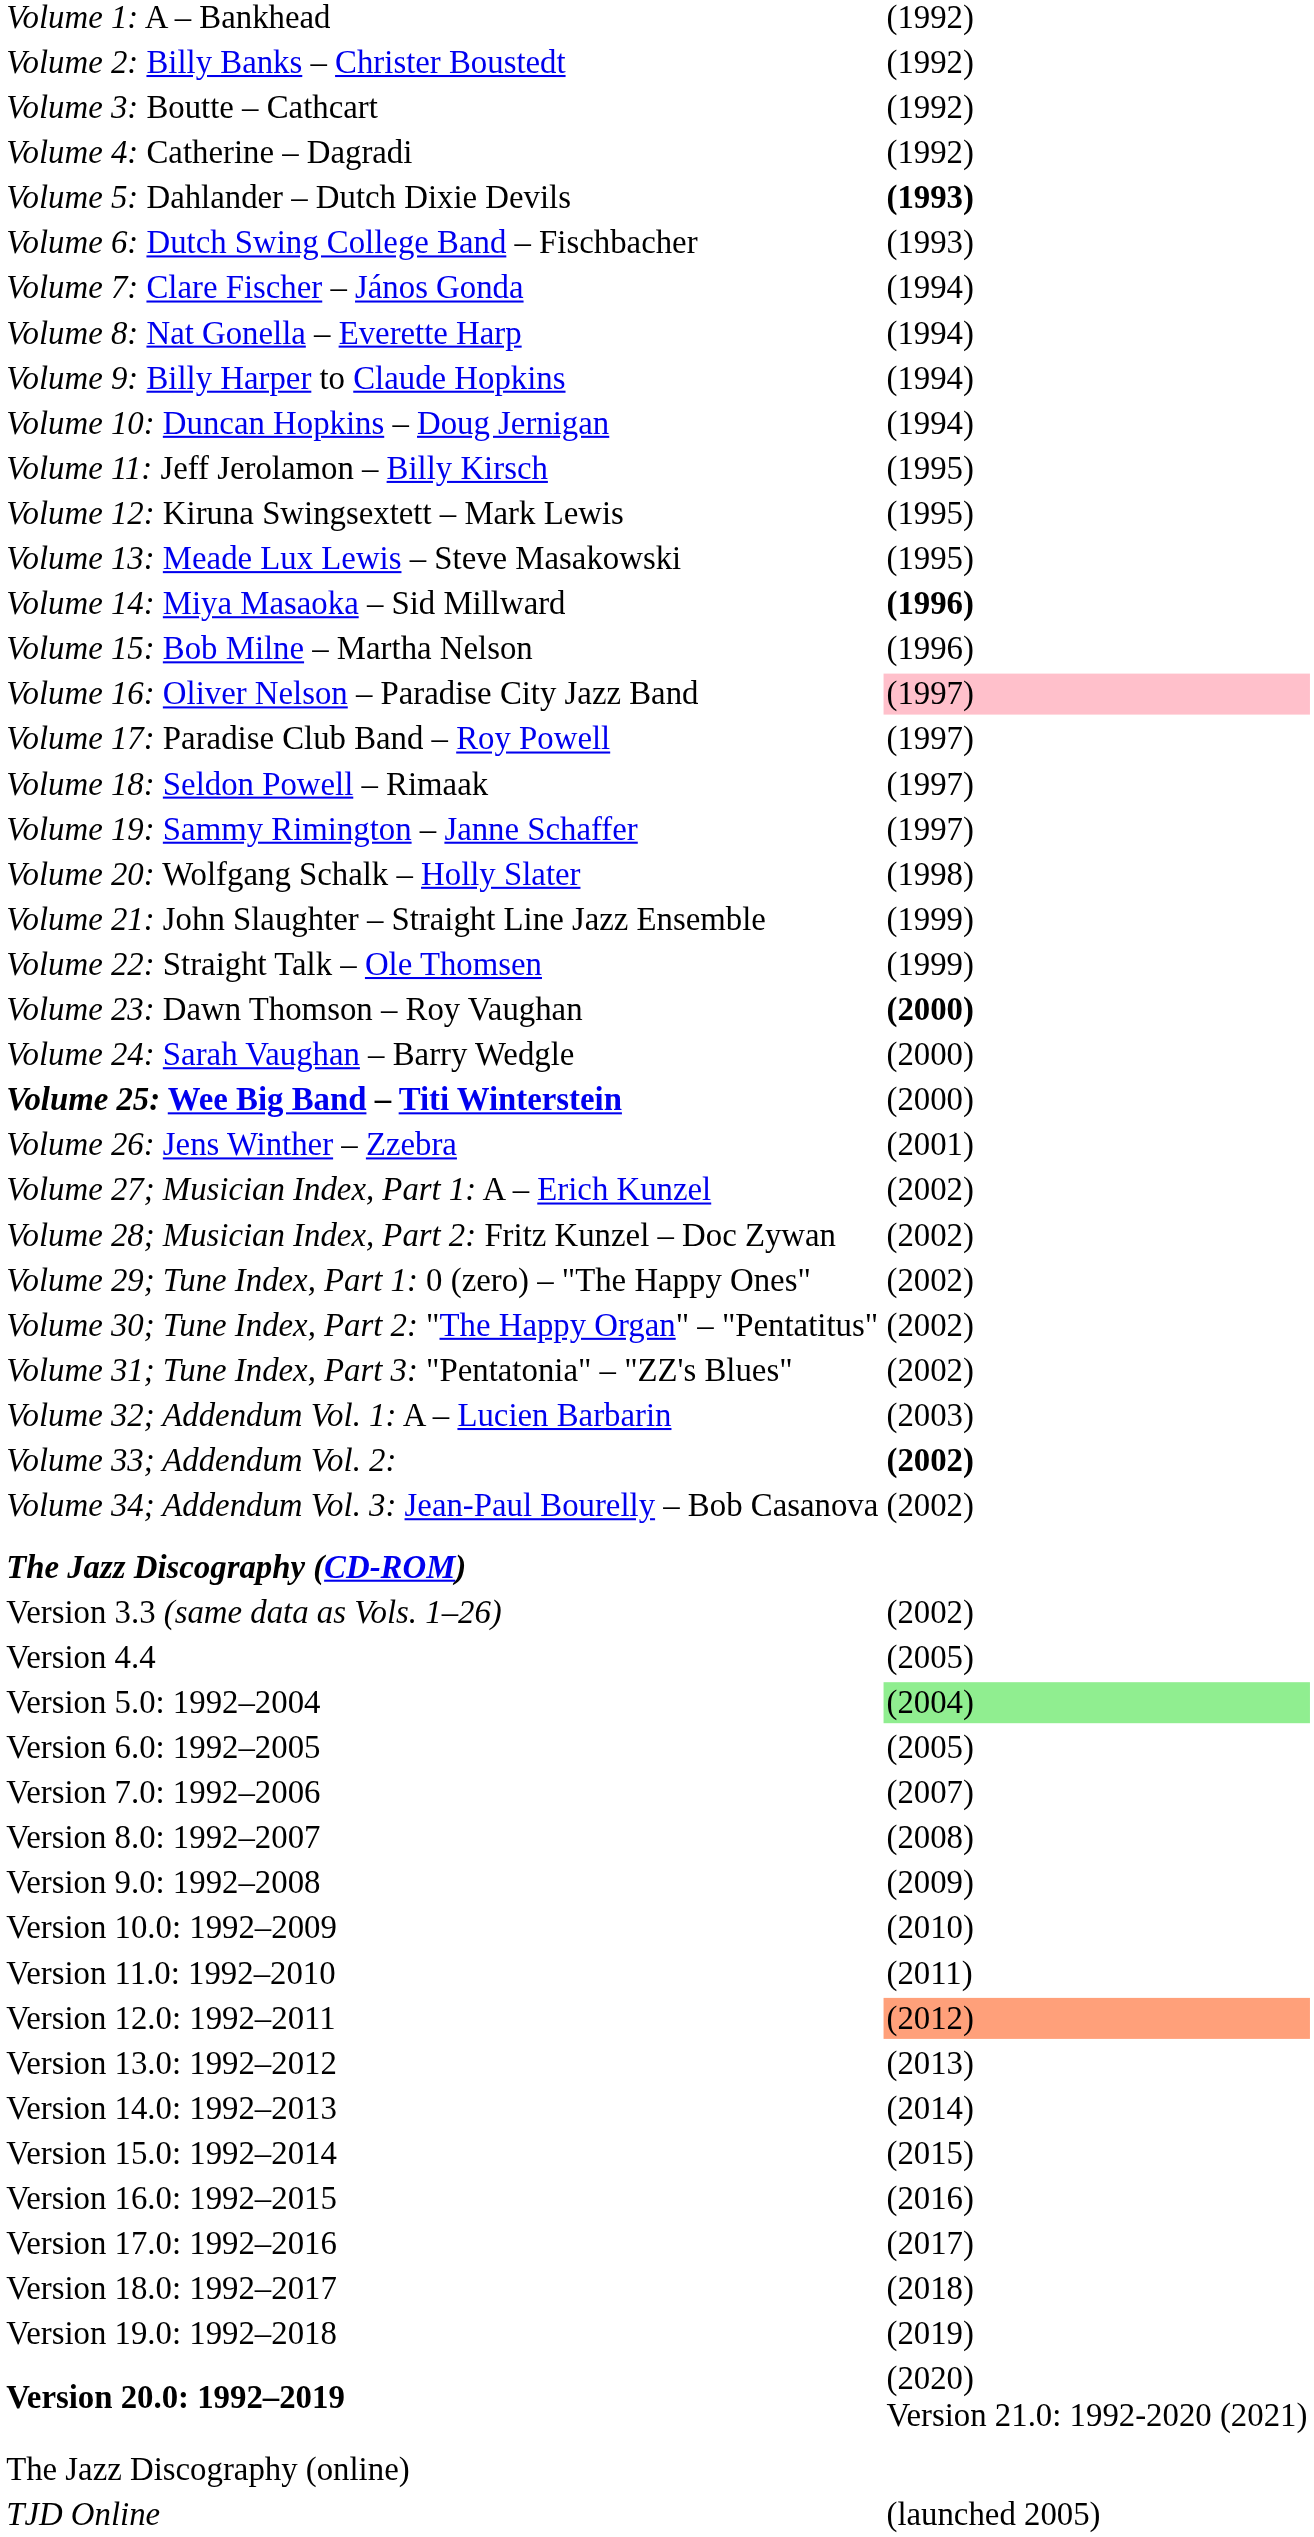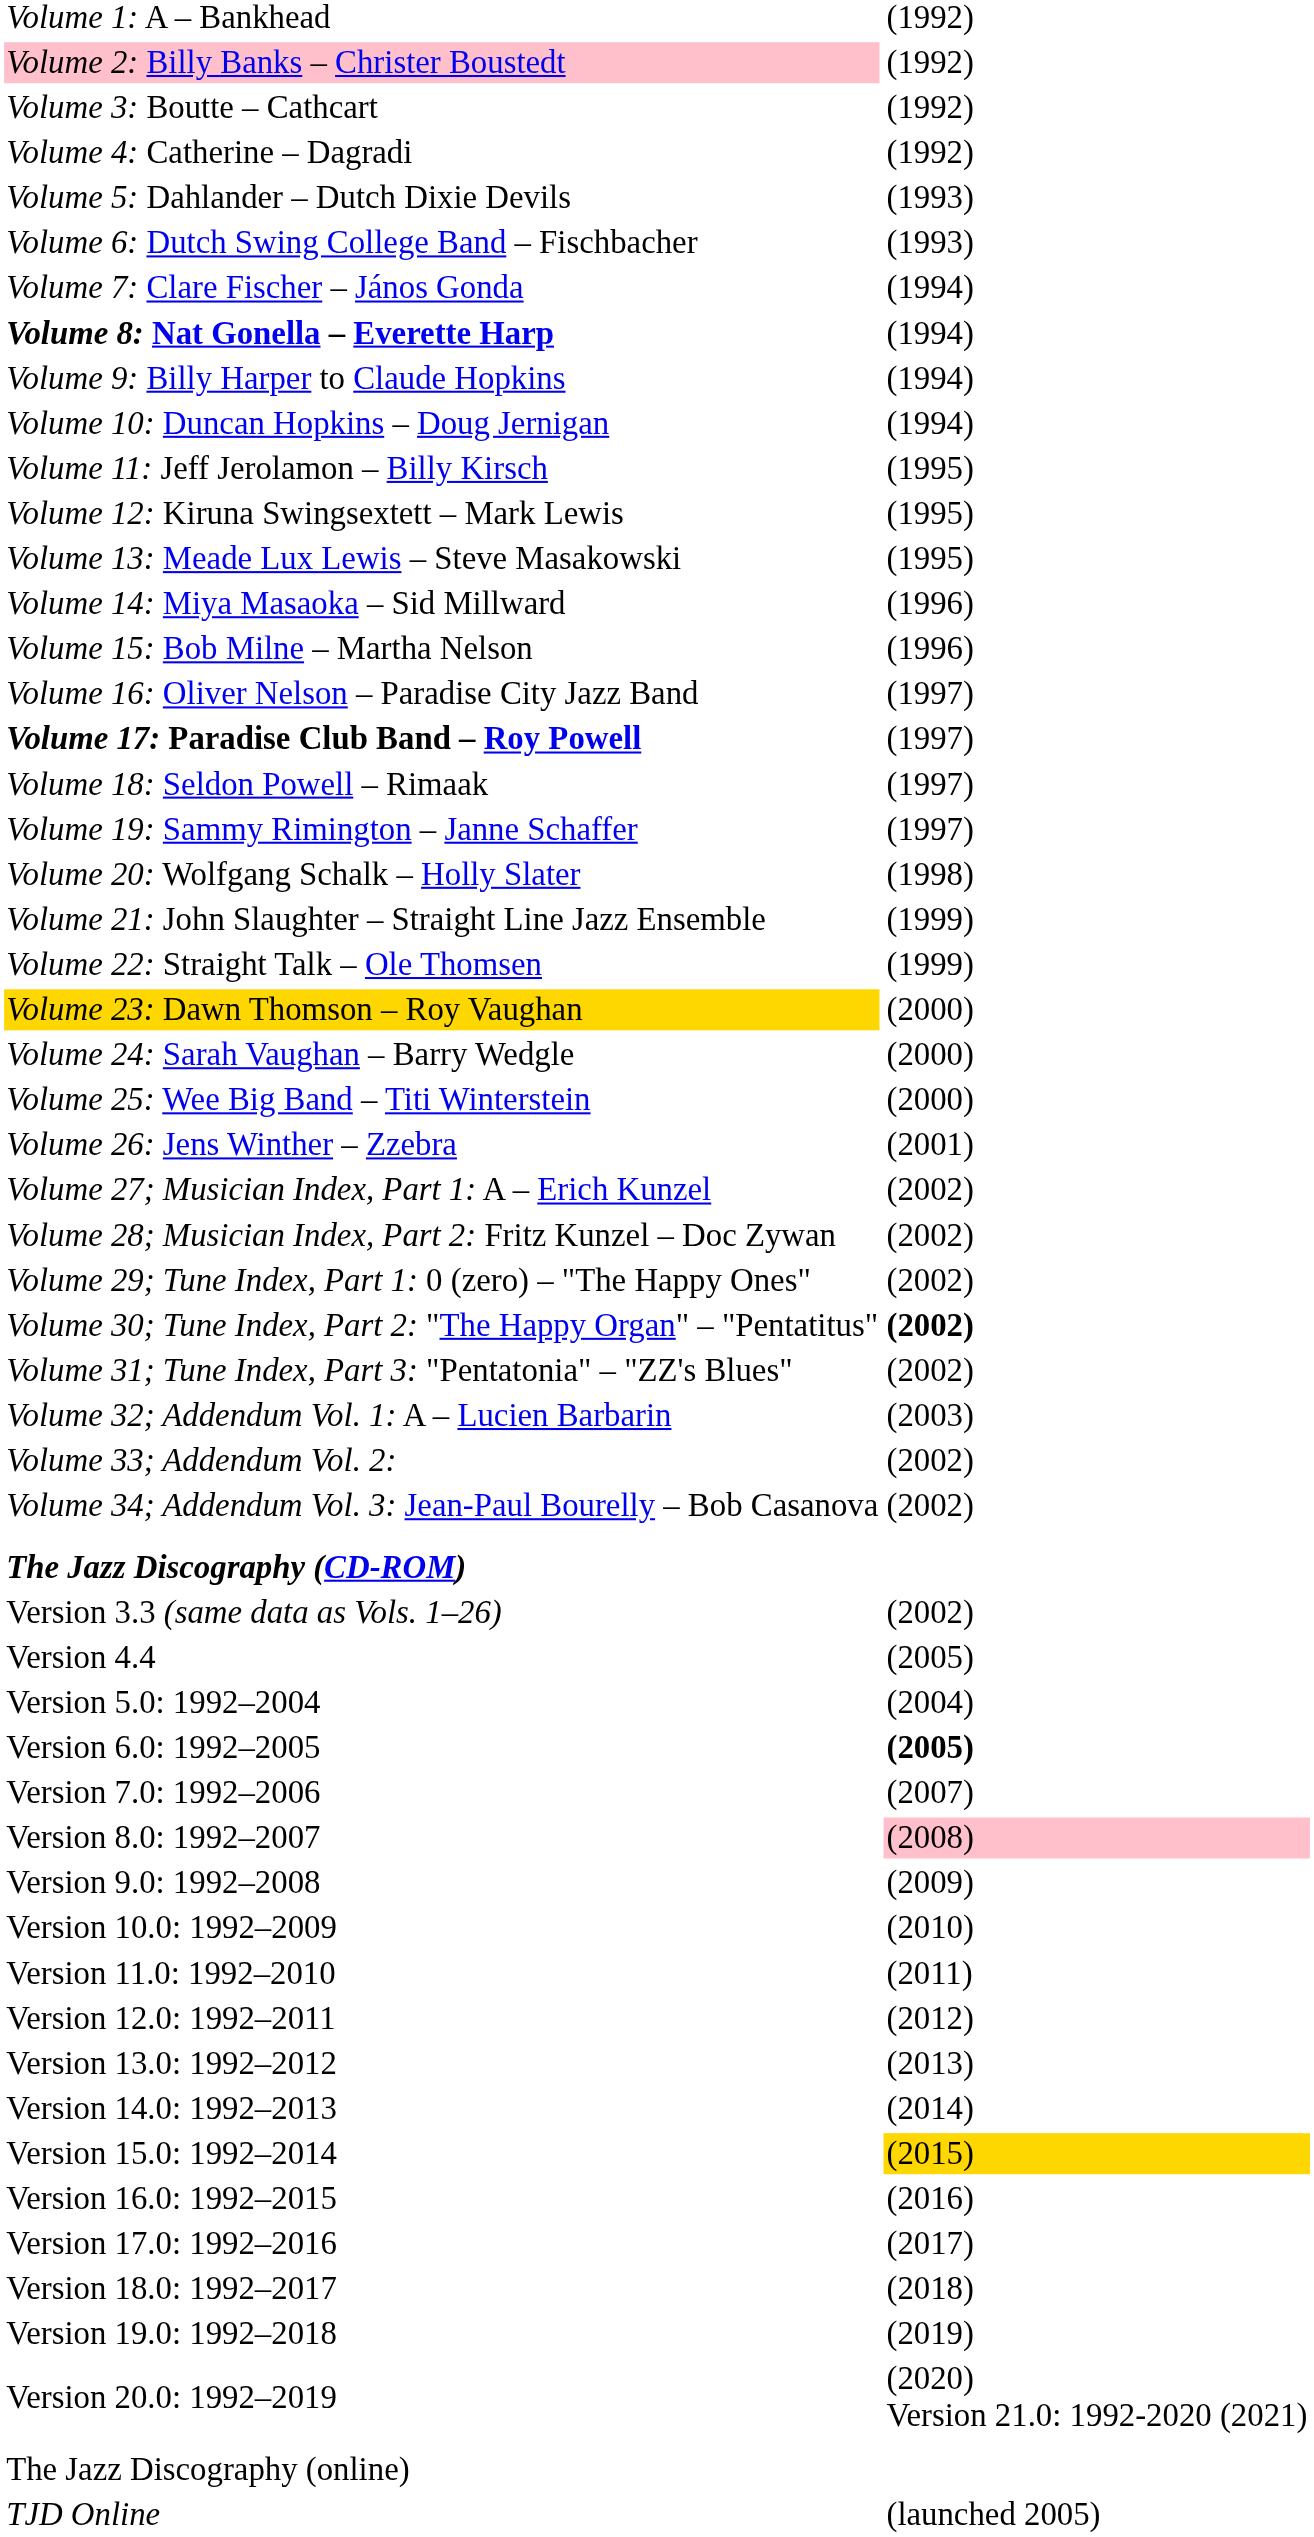row 2 | column 1: no background -> pink background
row 5 | column 2: bold -> normal
row 8 | column 1: normal -> bold
row 14 | column 2: bold -> normal
row 16 | column 2: pink background -> no background
row 17 | column 1: normal -> bold
row 23 | column 1: no background -> gold background
row 23 | column 2: bold -> normal
row 25 | column 1: bold -> normal
row 30 | column 2: normal -> bold
row 33 | column 2: bold -> normal
row 38 | column 2: lightgreen background -> no background
row 39 | column 2: normal -> bold
row 41 | column 2: no background -> pink background
row 45 | column 2: lightsalmon background -> no background
row 48 | column 2: no background -> gold background
row 53 | column 1: bold -> normal
